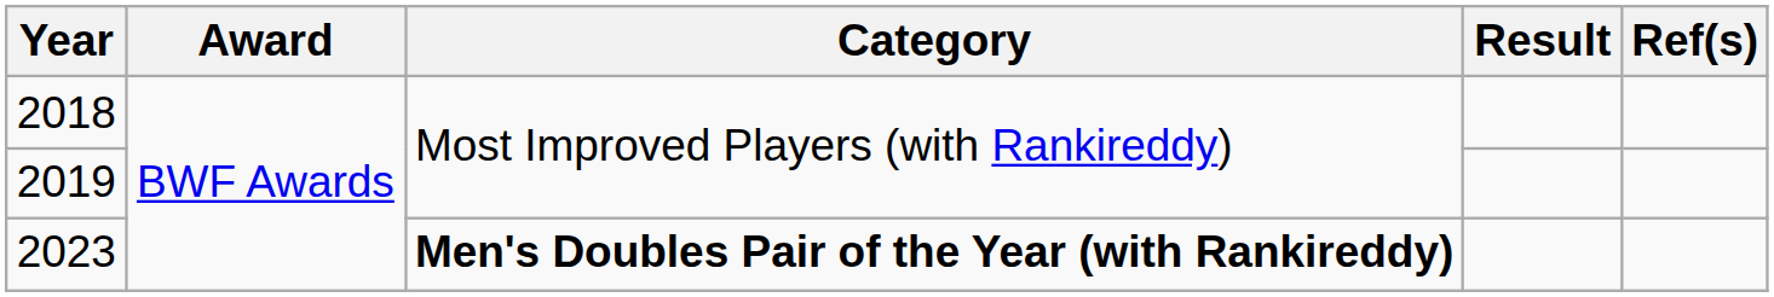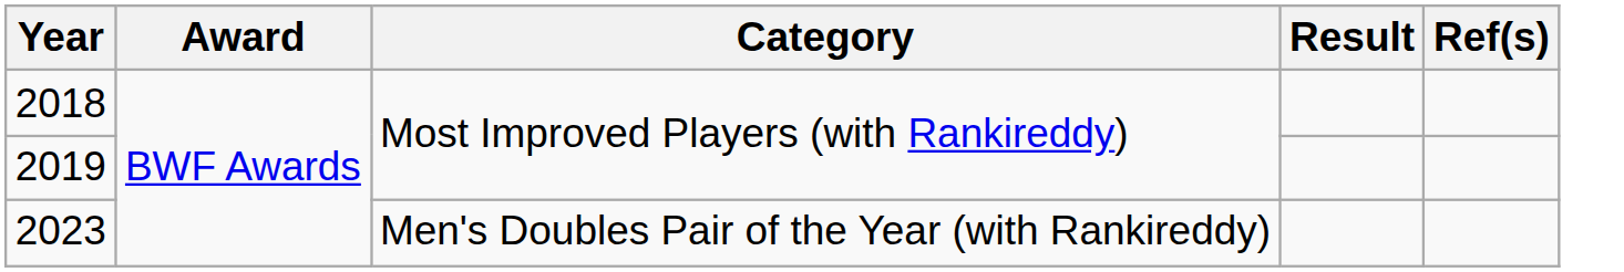2023 | Category: bold -> normal
